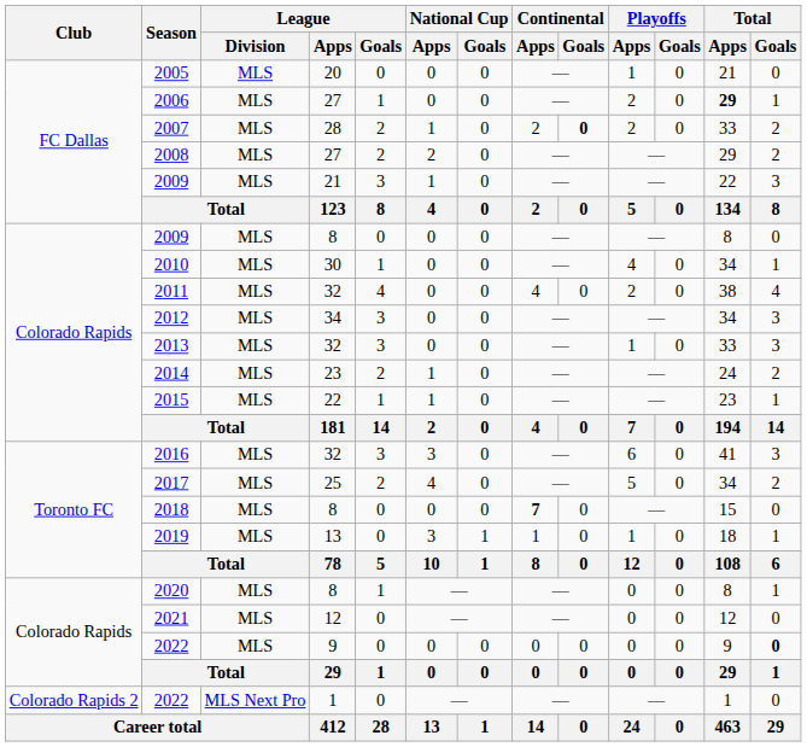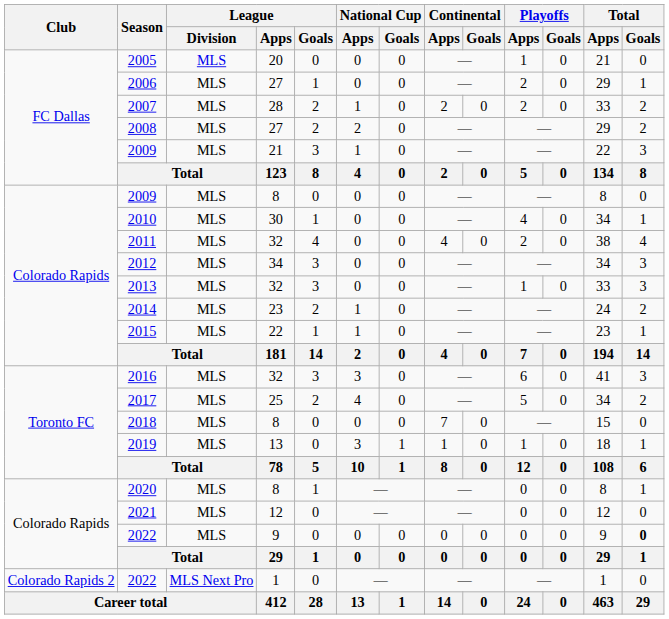2006 | Total / Apps: bold -> normal
2007 | Continental / Goals: bold -> normal
2018 | Continental / Apps: bold -> normal
